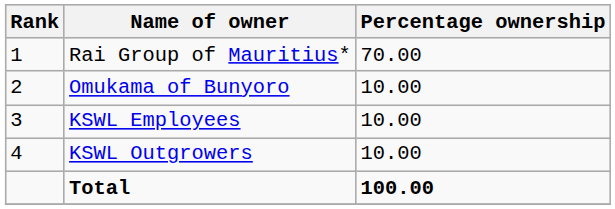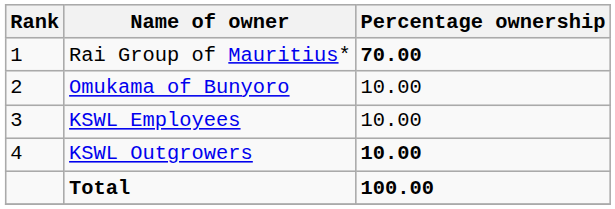Rai Group of Mauritius* | Percentage ownership: normal -> bold
KSWL Outgrowers | Percentage ownership: normal -> bold
